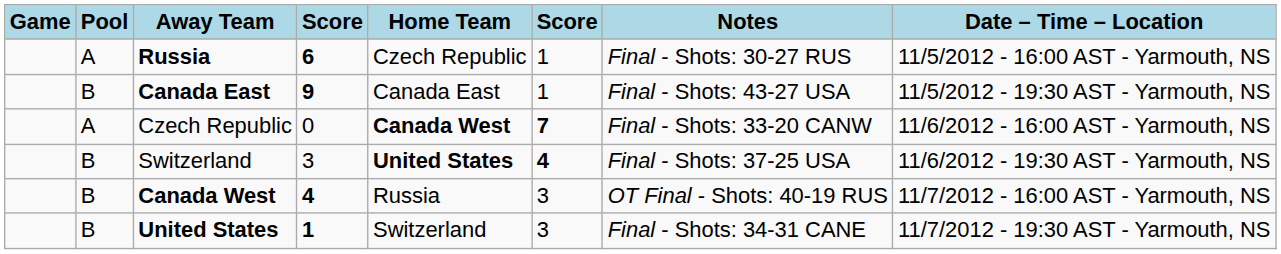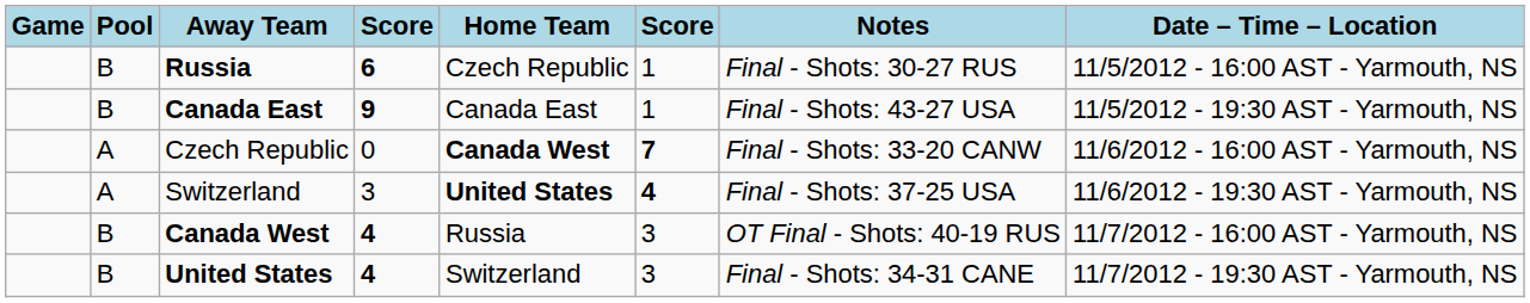row 2 | Pool: A -> B
row 5 | Pool: B -> A
row 7 | column 4: 1 -> 4
